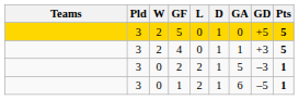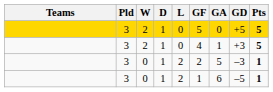columns swapped: D <-> GF
